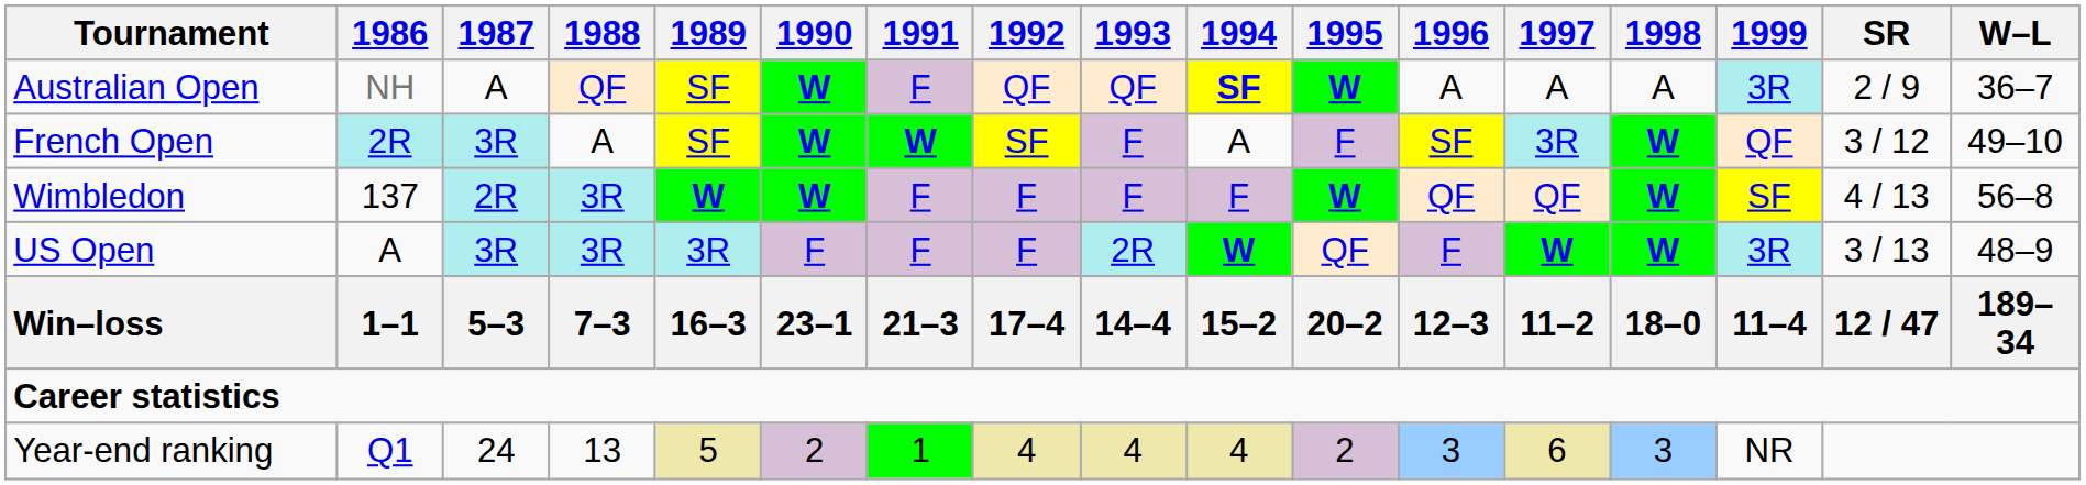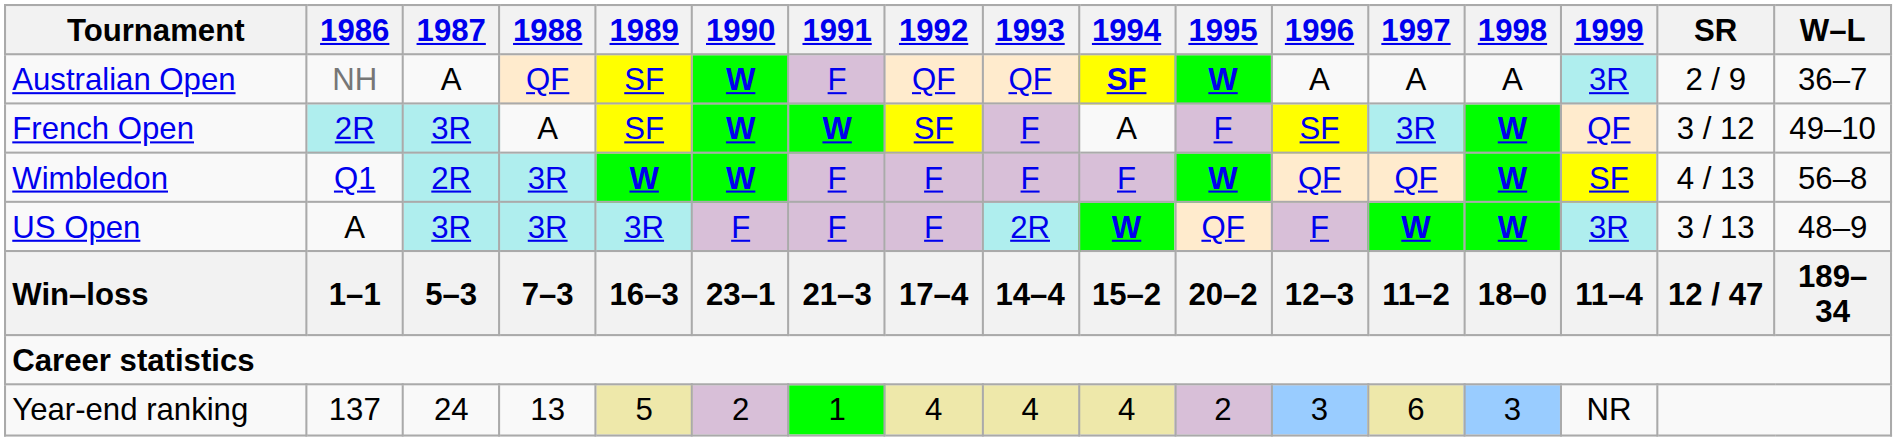Wimbledon | 1986: 137 -> Q1
Year-end ranking | 1986: Q1 -> 137
